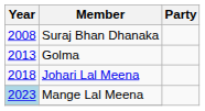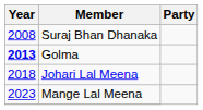Golma | Year: normal -> bold
Mange Lal Meena | Year: lightblue background -> no background
